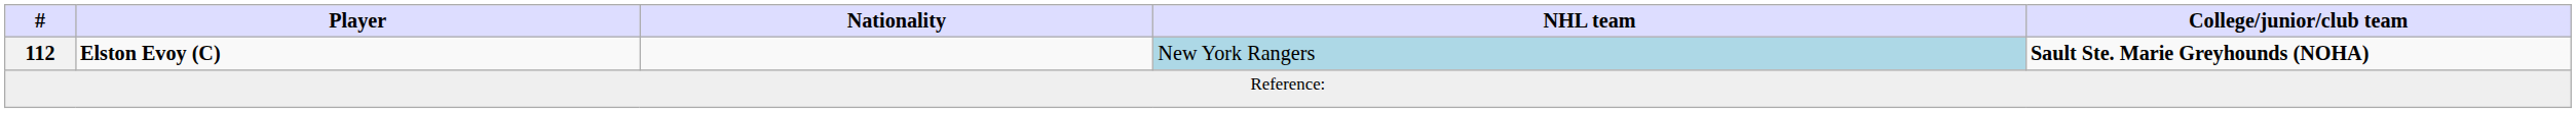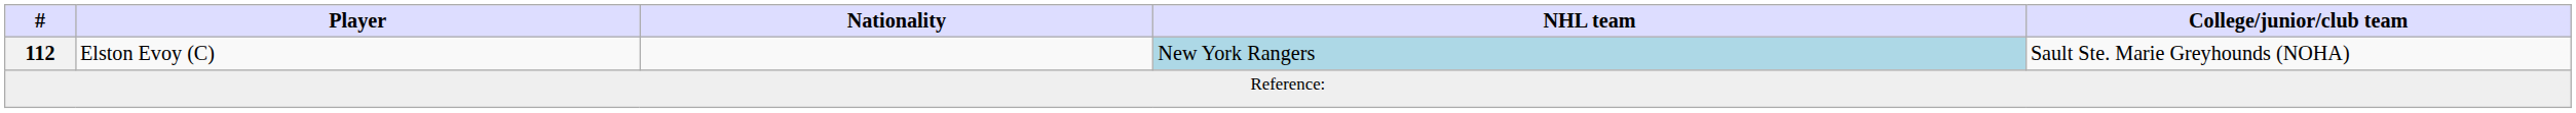112 | Player: bold -> normal
112 | College/junior/club team: bold -> normal
